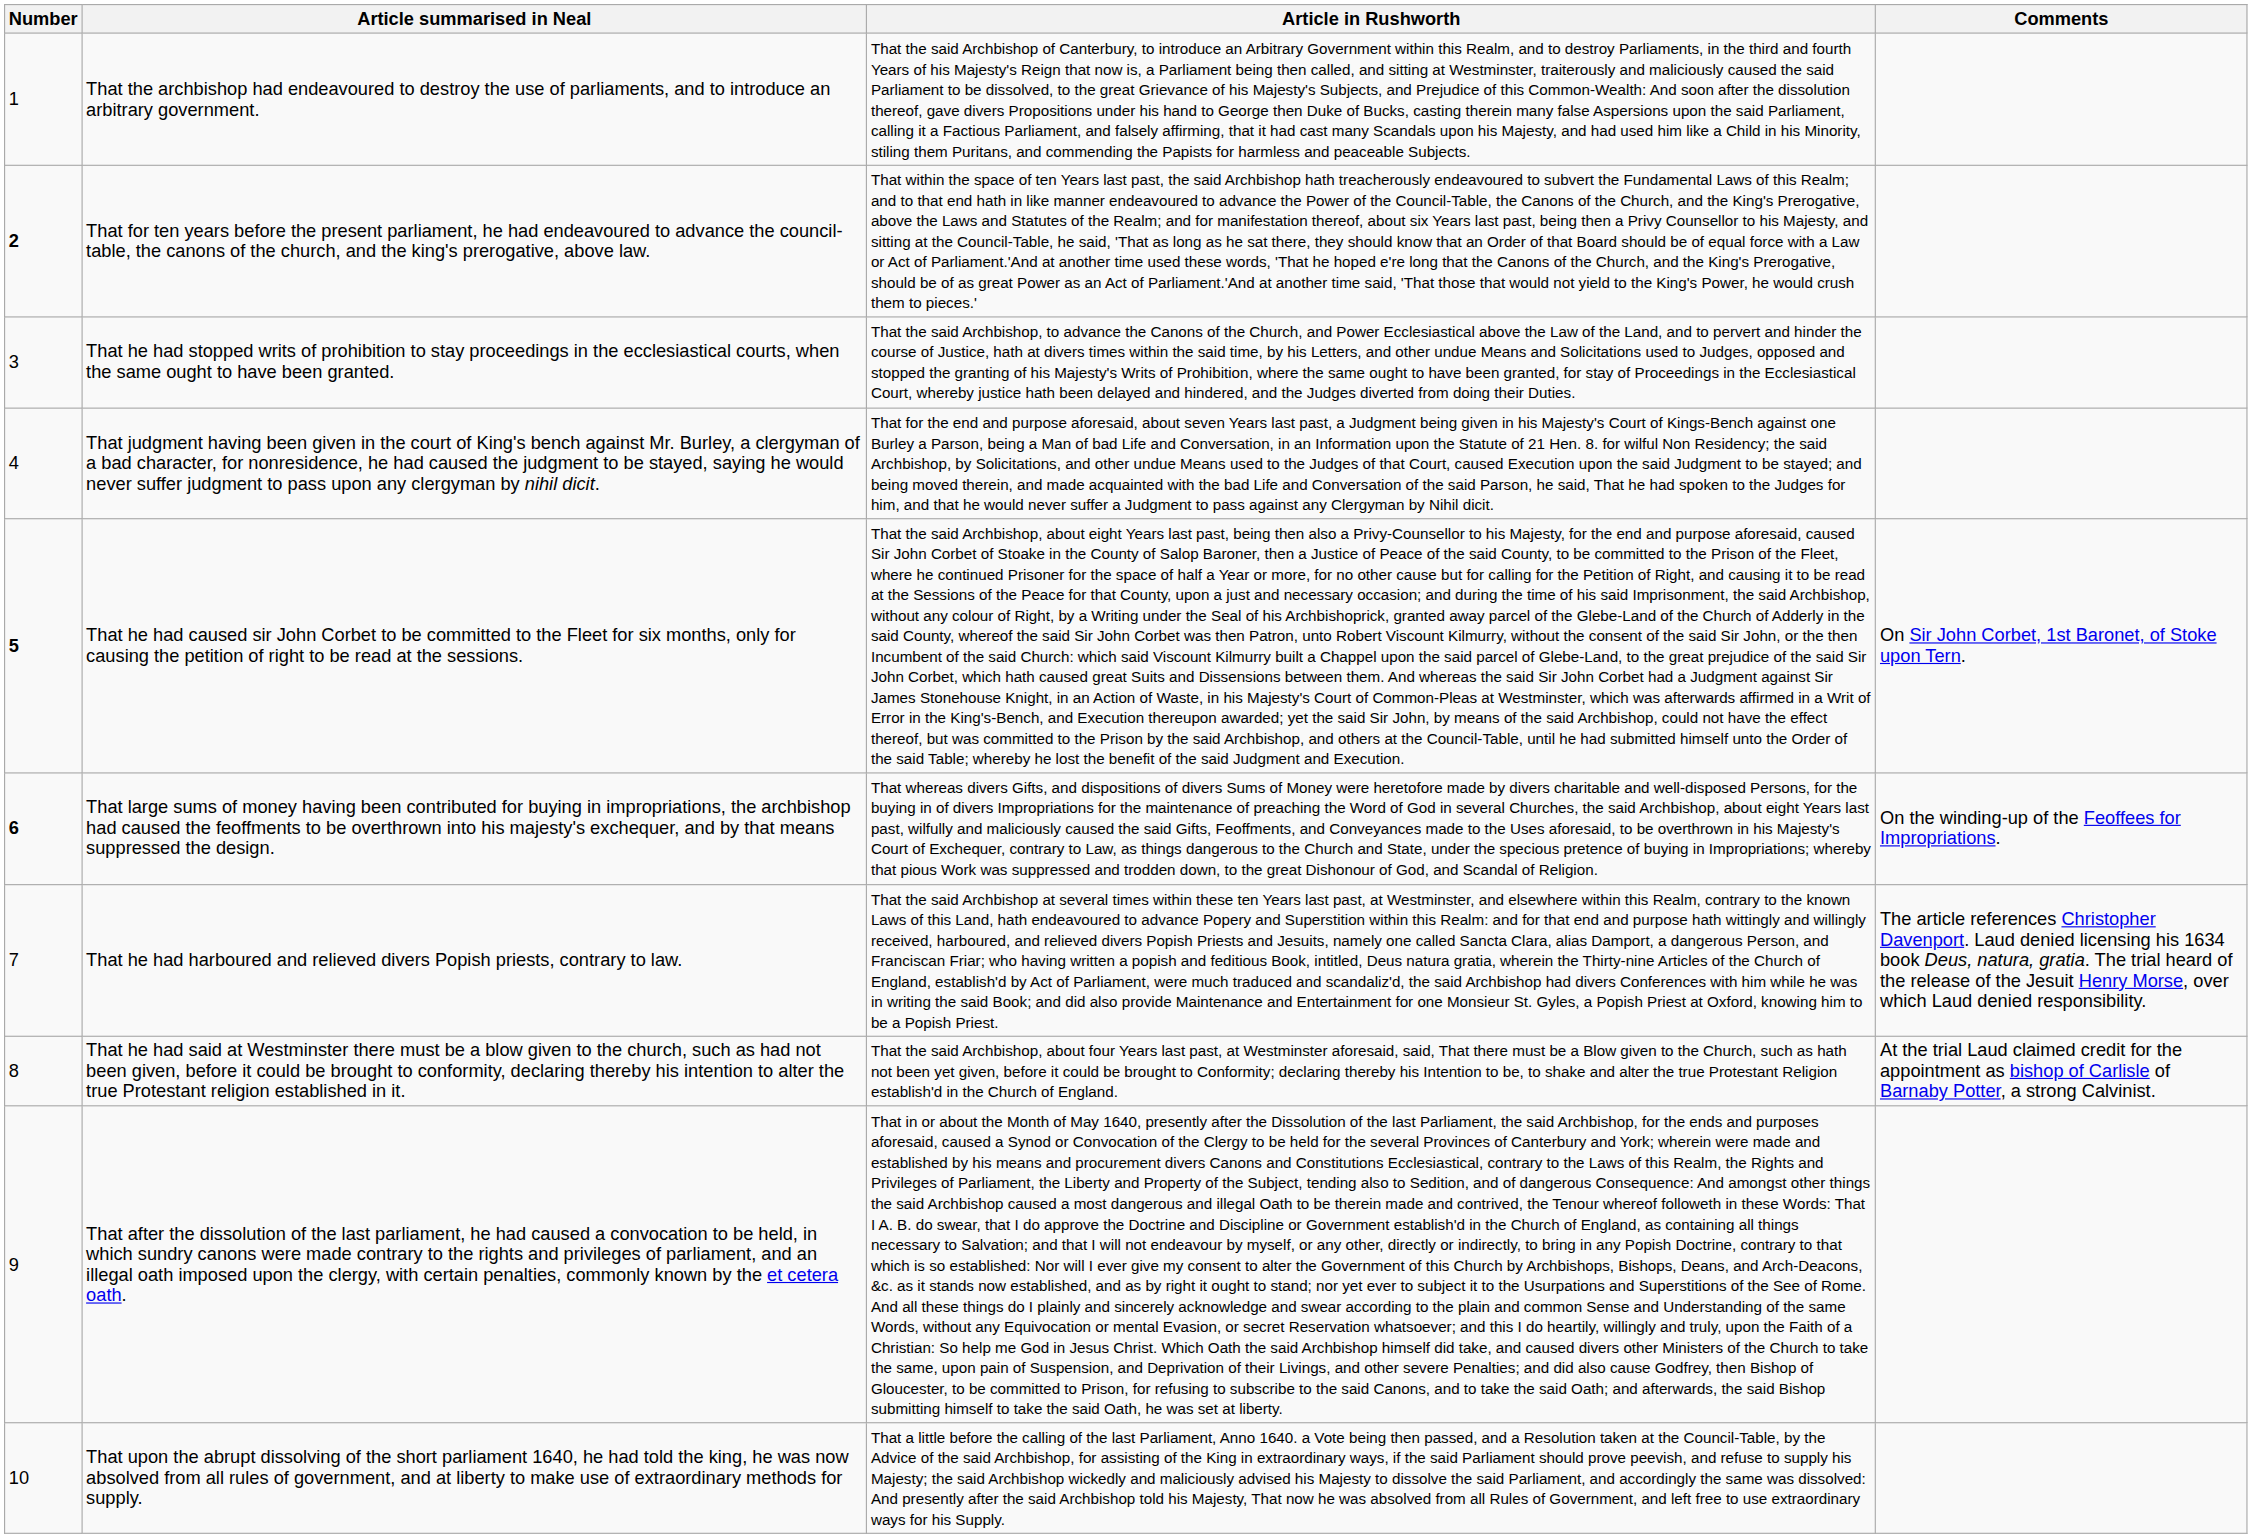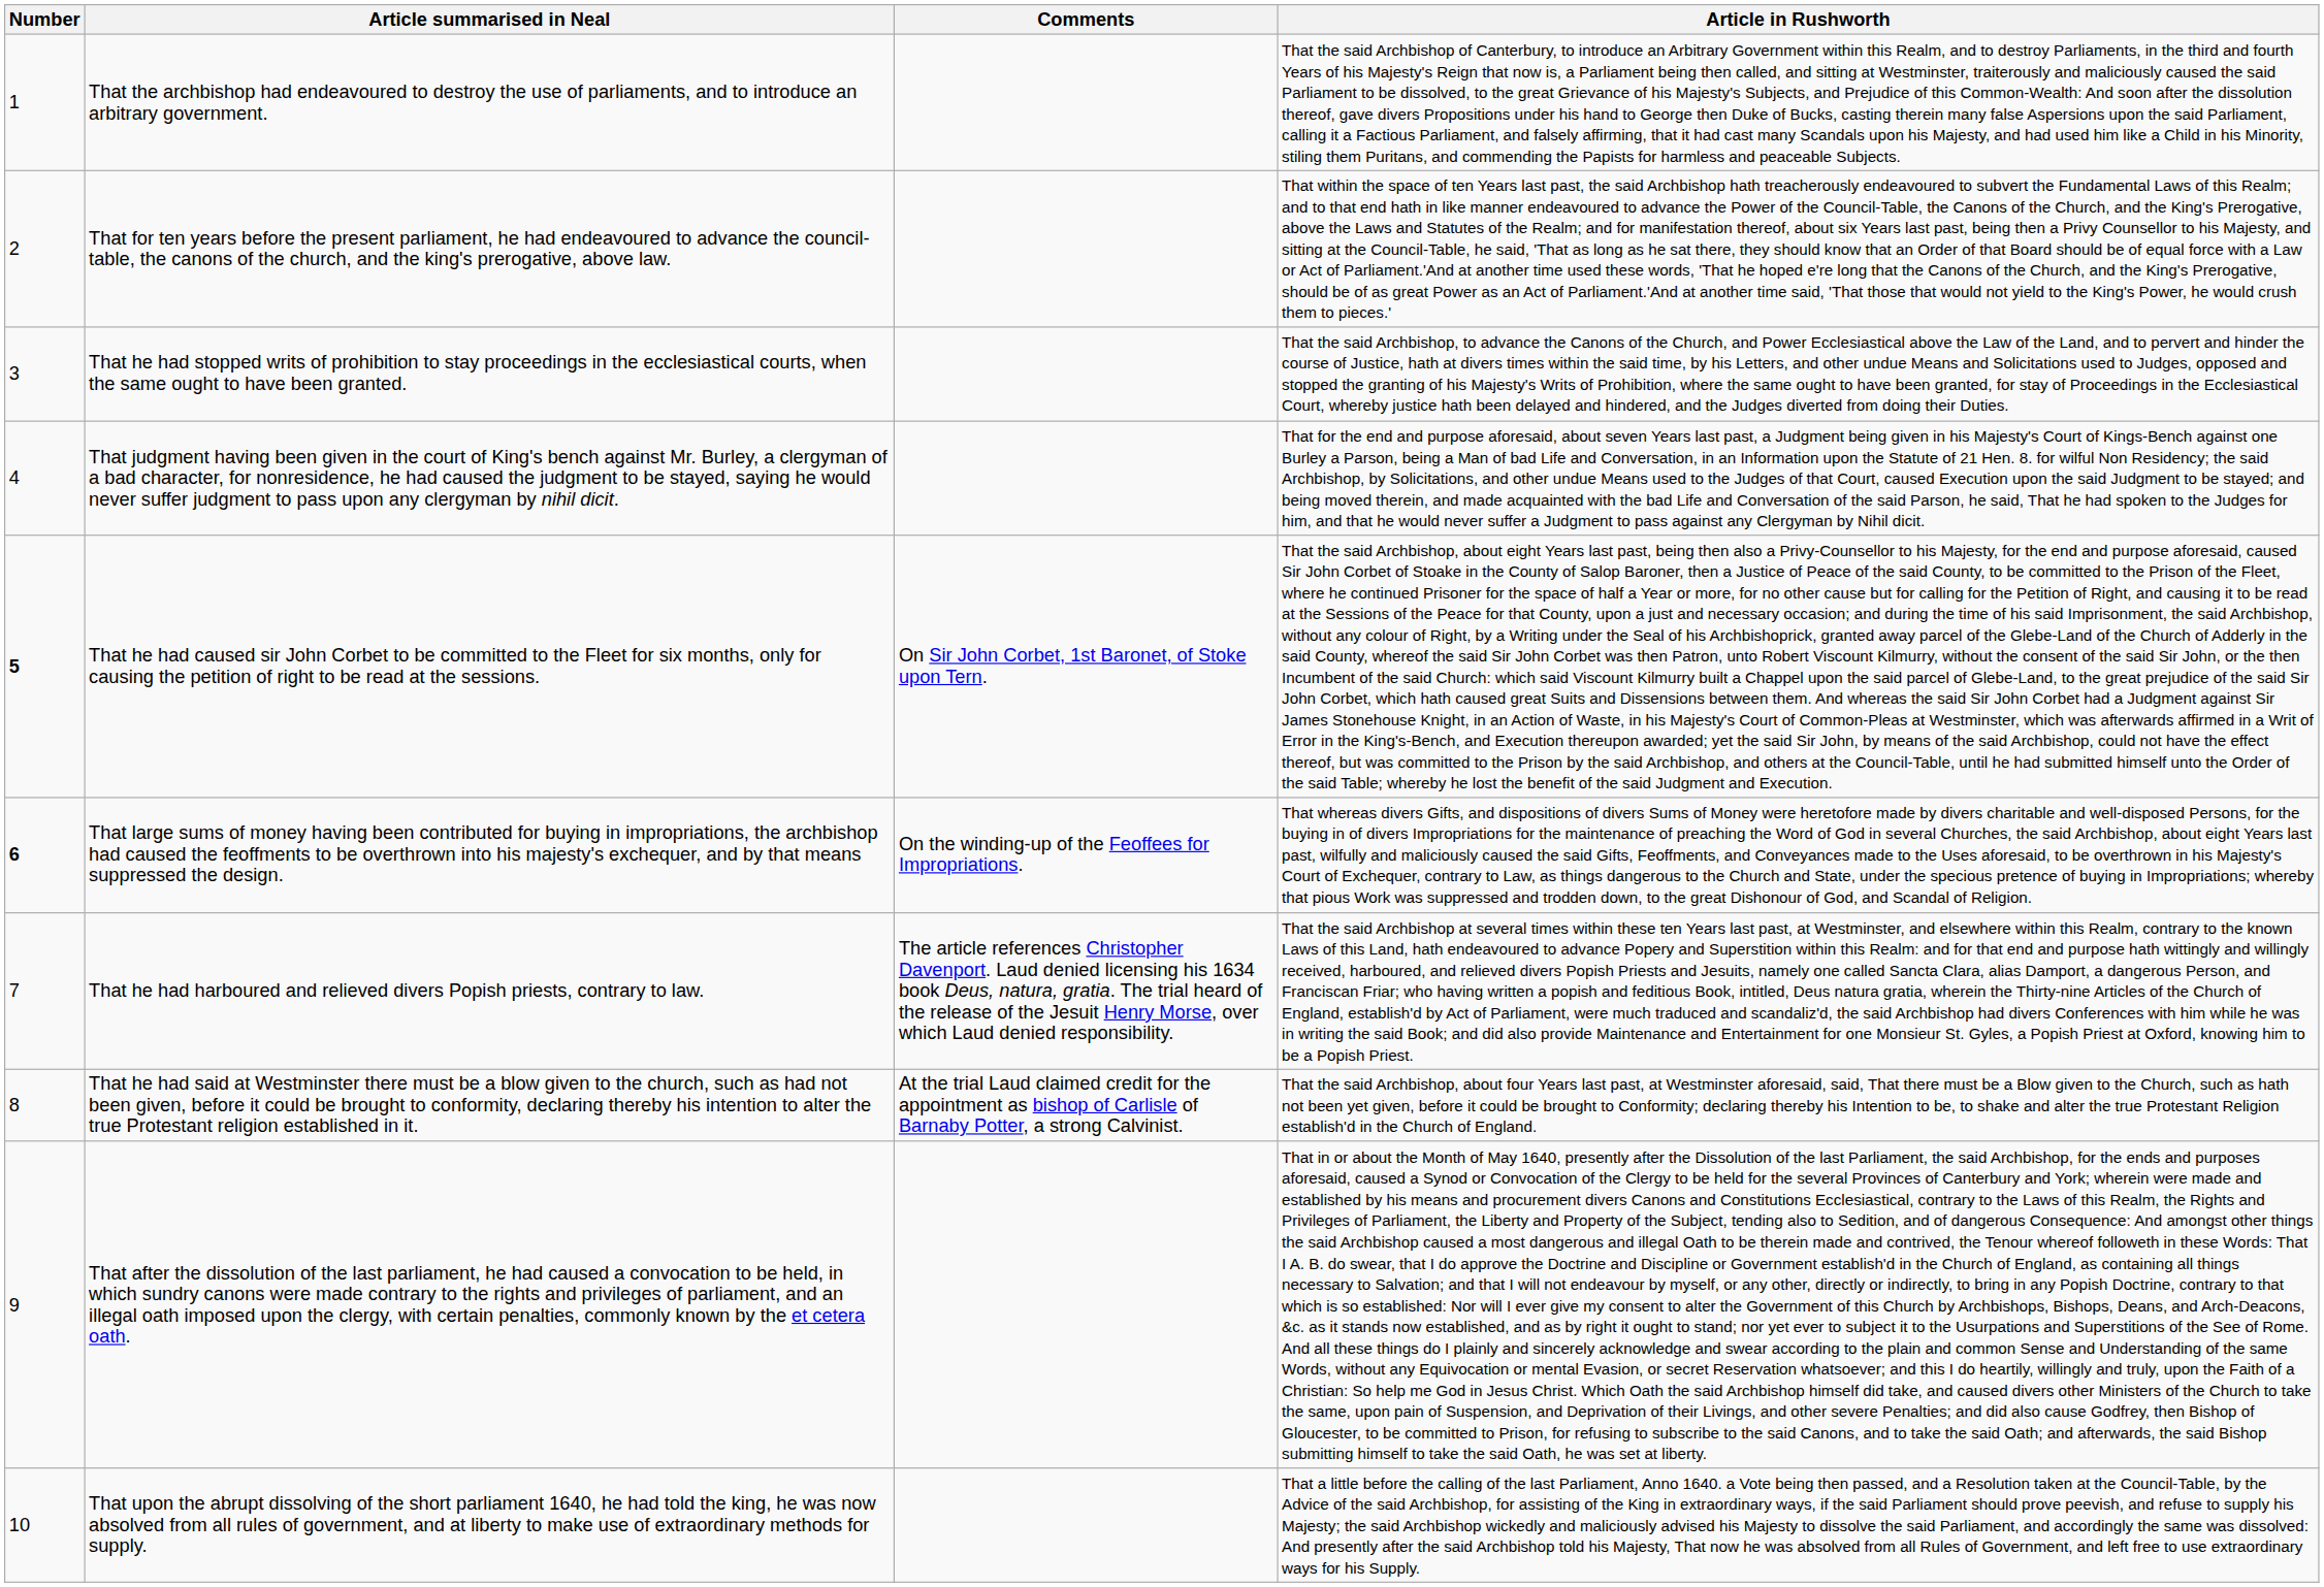columns swapped: Article in Rushworth <-> Comments
row 3 | Number: bold -> normal
